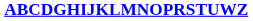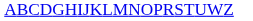row 1 | column 1: bold -> normal
